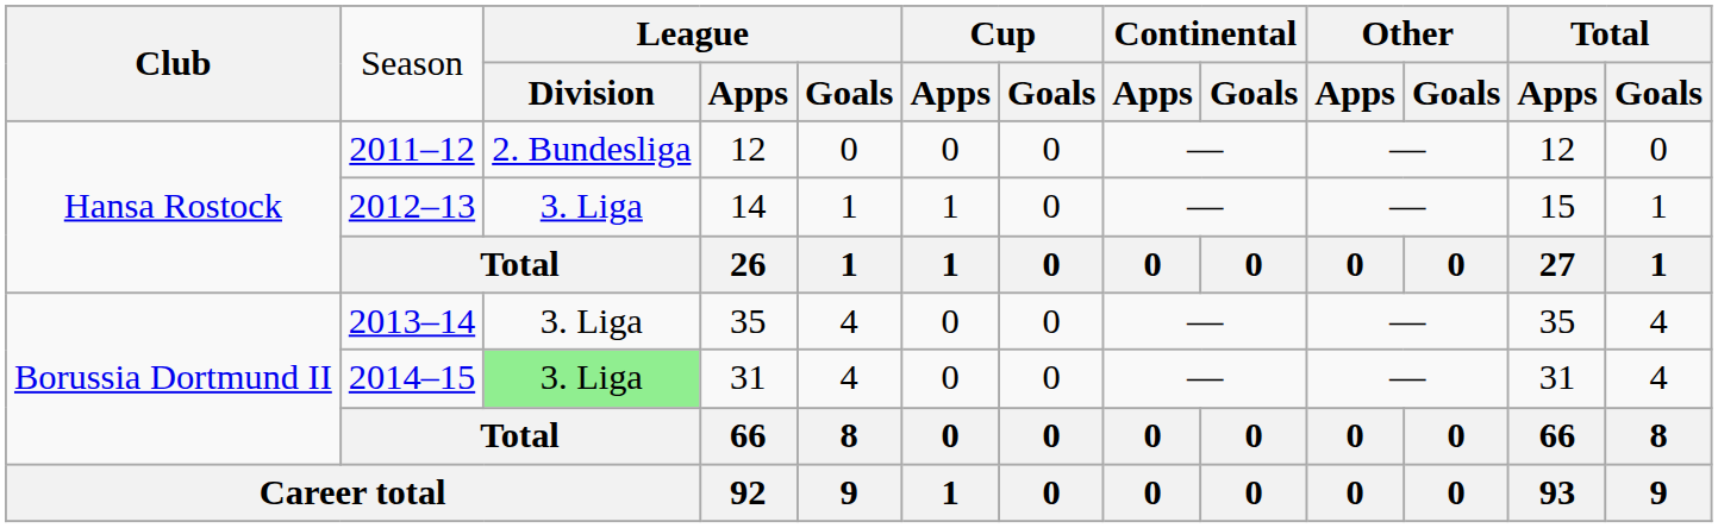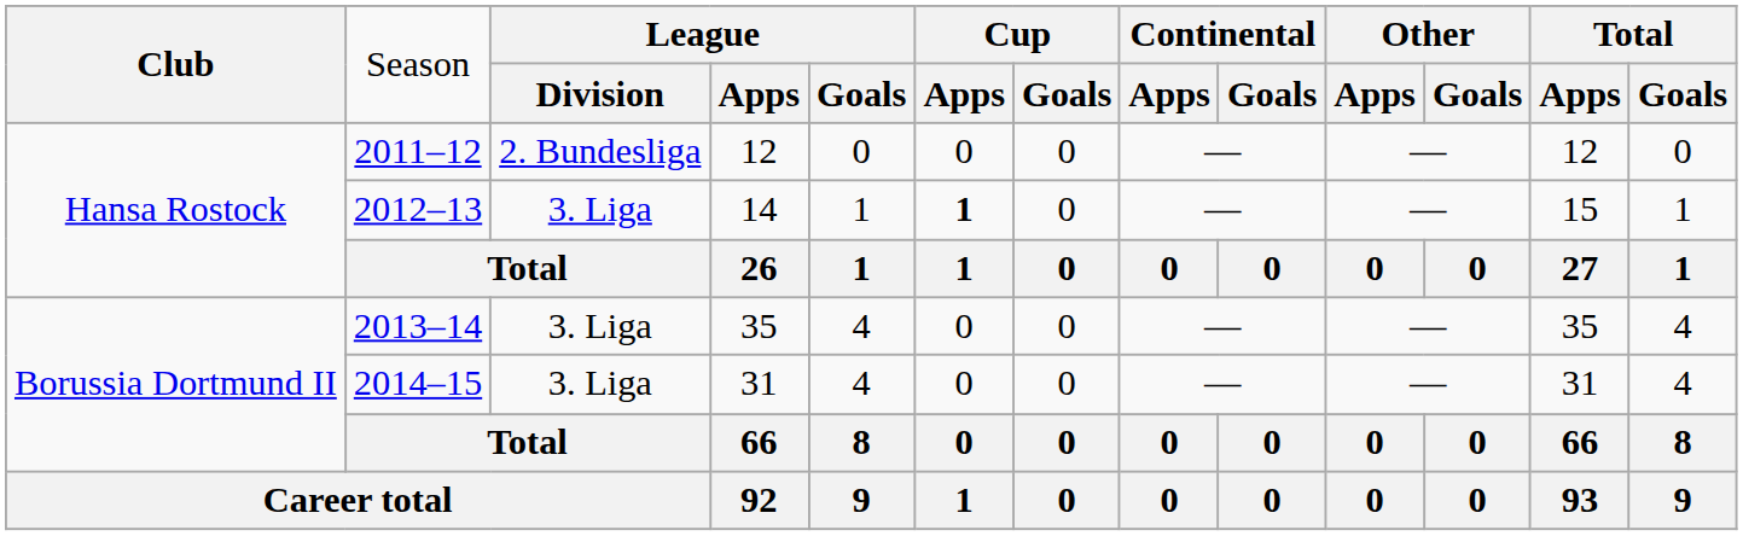2012–13 | column 6: normal -> bold
2014–15 | column 3: lightgreen background -> no background
